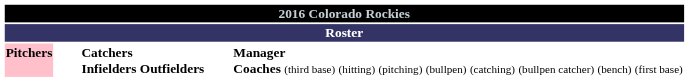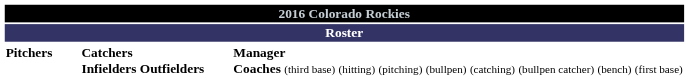Pitchers | column 1: pink background -> no background
